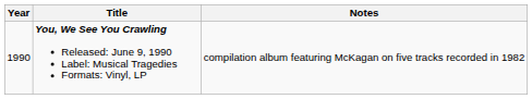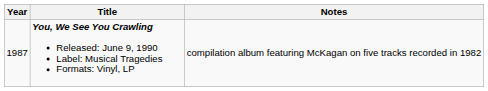row 2 | Year: 1990 -> 1987
